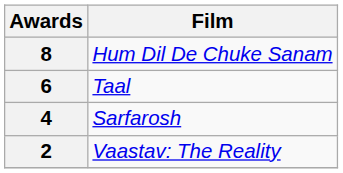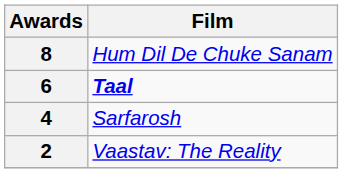6 | Film: normal -> bold
